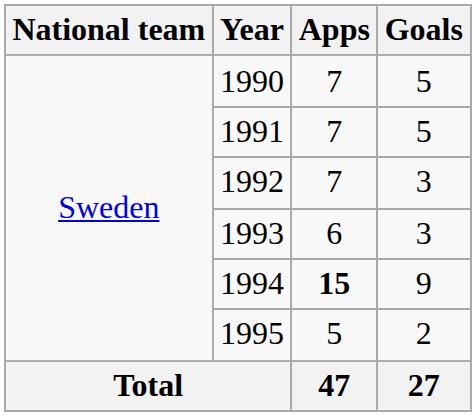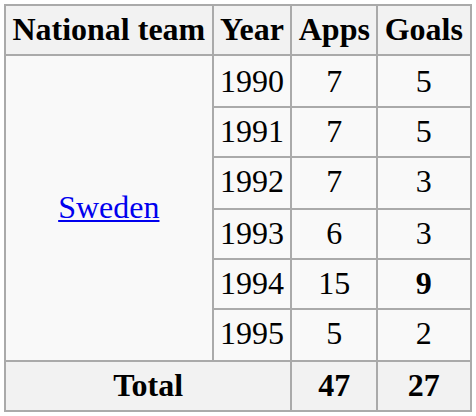1994 | Apps: bold -> normal
1994 | Goals: normal -> bold
